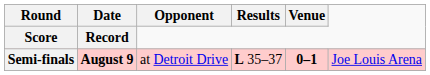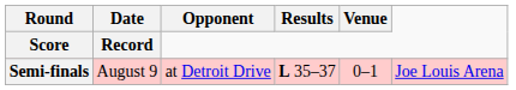Semi-finals | Date / Record: bold -> normal
Semi-finals | Venue: bold -> normal
